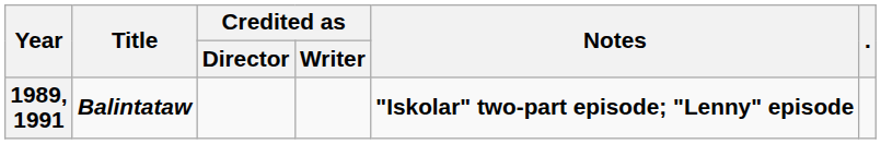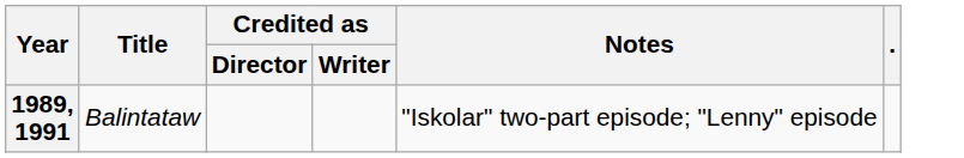1989, 1991 | Title: bold -> normal
1989, 1991 | Notes: bold -> normal
